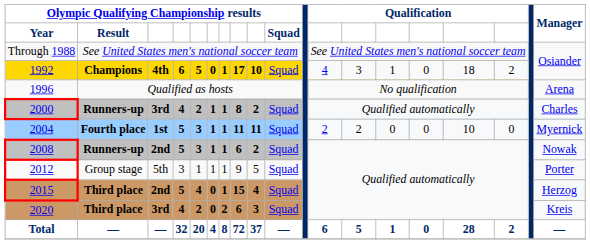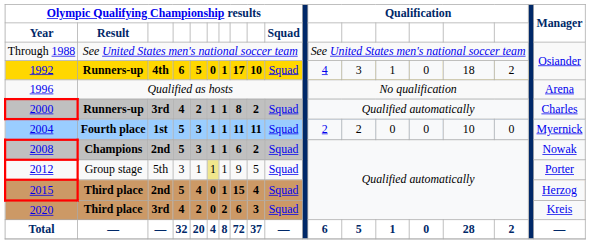1992 | Olympic Qualifying Championship results / Result: Champions -> Runners-up
2008 | Olympic Qualifying Championship results / Result: Runners-up -> Champions
2012 | column 6: no background -> khaki background
